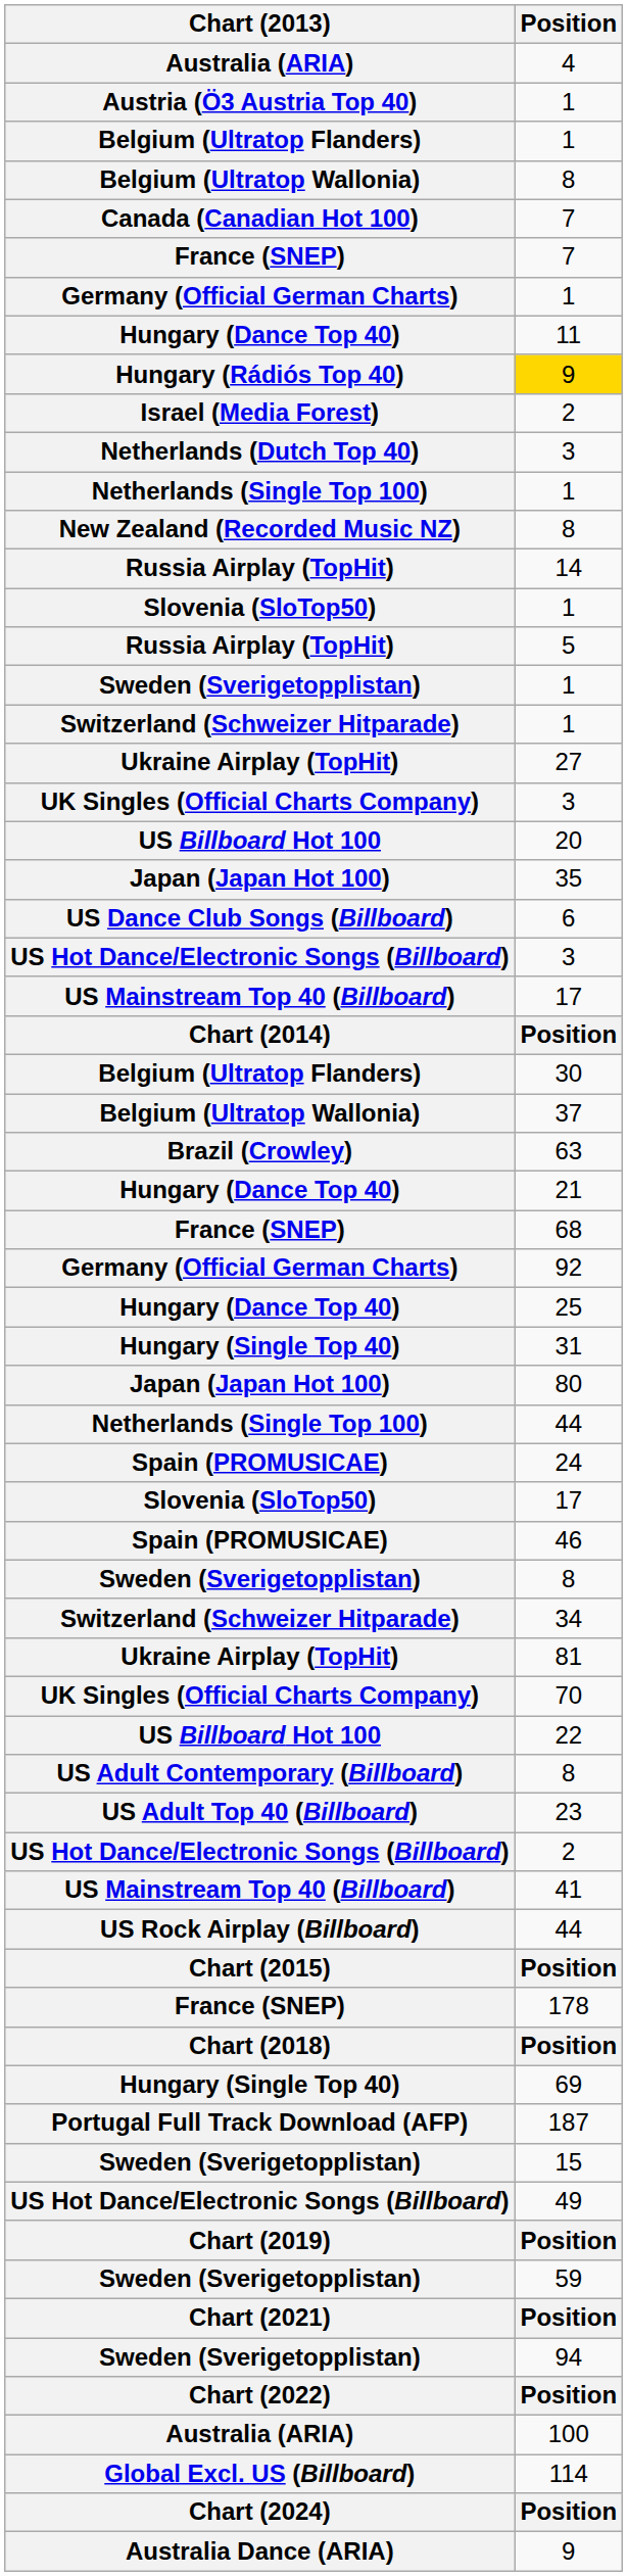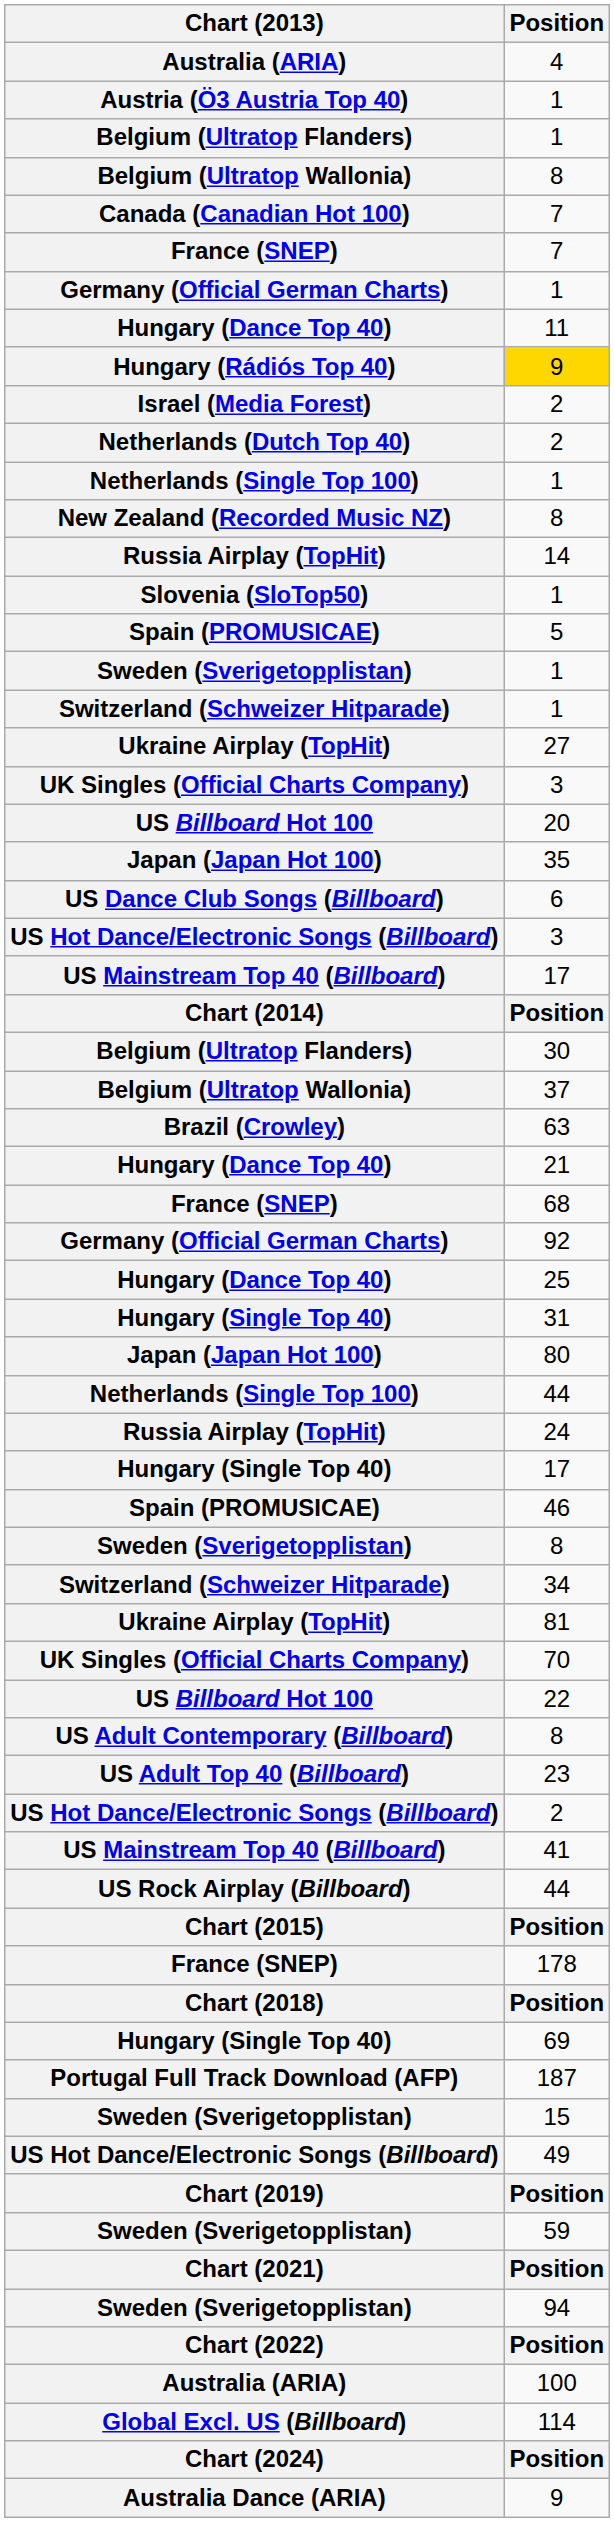row 12 | Position: 3 -> 2
row 17 | Chart (2013): Russia Airplay (TopHit) -> Spain (PROMUSICAE)
row 38 | Chart (2013): Spain (PROMUSICAE) -> Russia Airplay (TopHit)
row 39 | Chart (2013): Slovenia (SloTop50) -> Hungary (Single Top 40)
